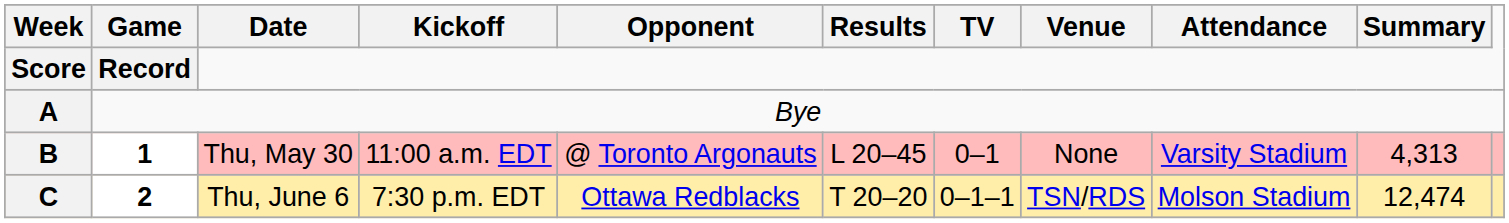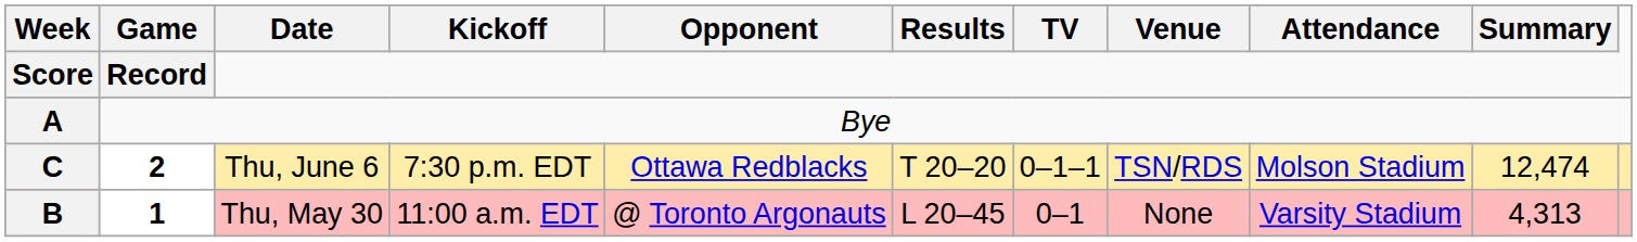rows swapped: B <-> C
